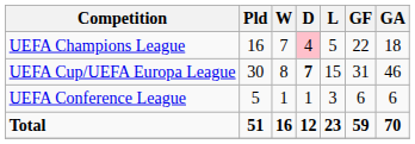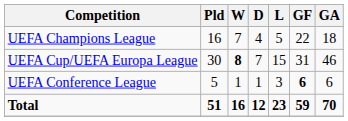UEFA Champions League | D: pink background -> no background
UEFA Cup/UEFA Europa League | W: normal -> bold
UEFA Cup/UEFA Europa League | D: bold -> normal
UEFA Conference League | GF: normal -> bold
